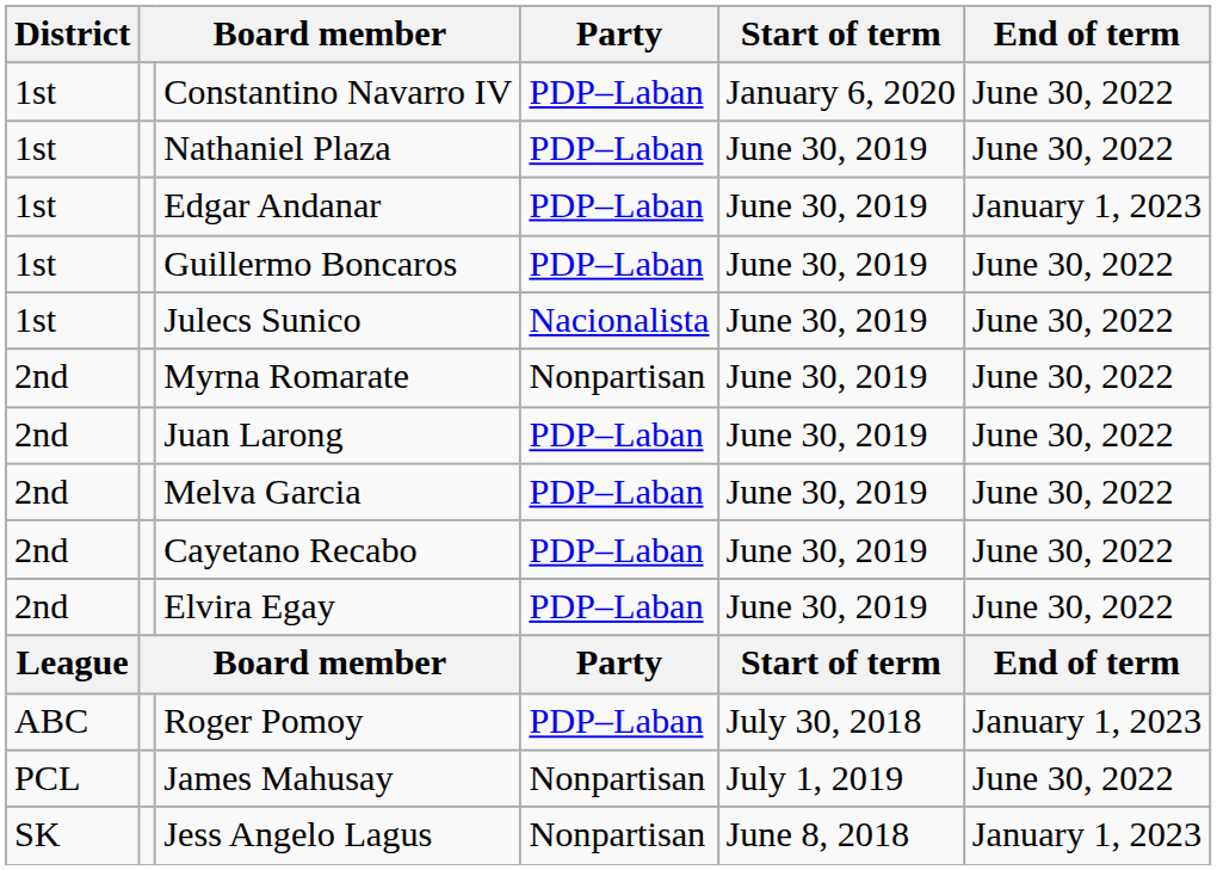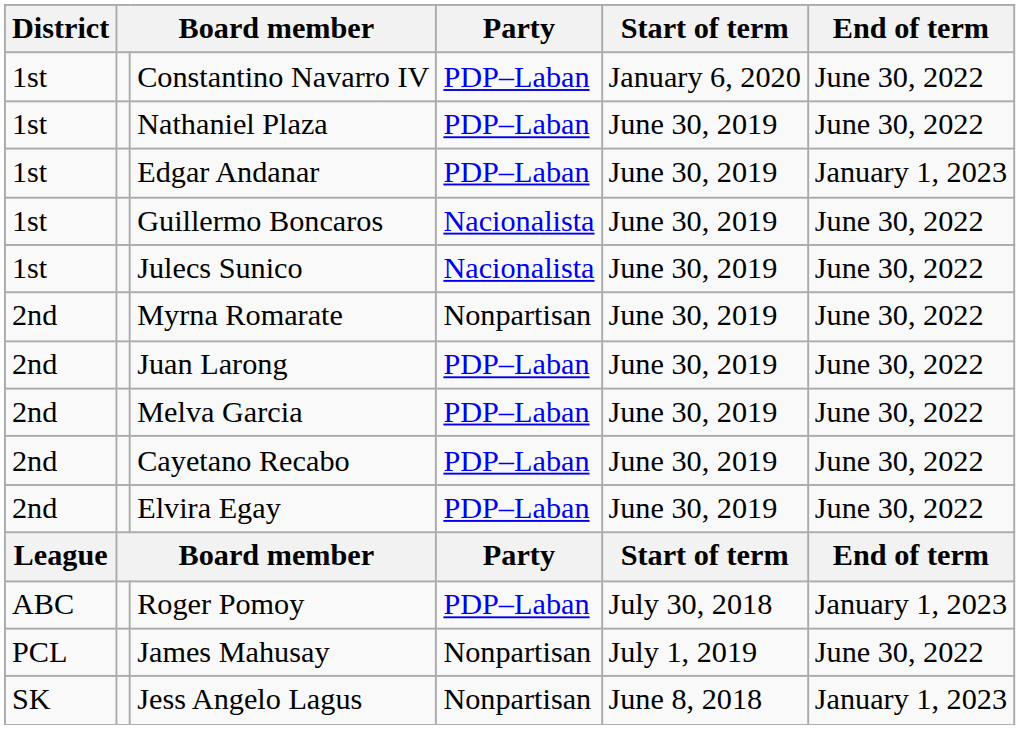Guillermo Boncaros | Party: PDP–Laban -> Nacionalista
